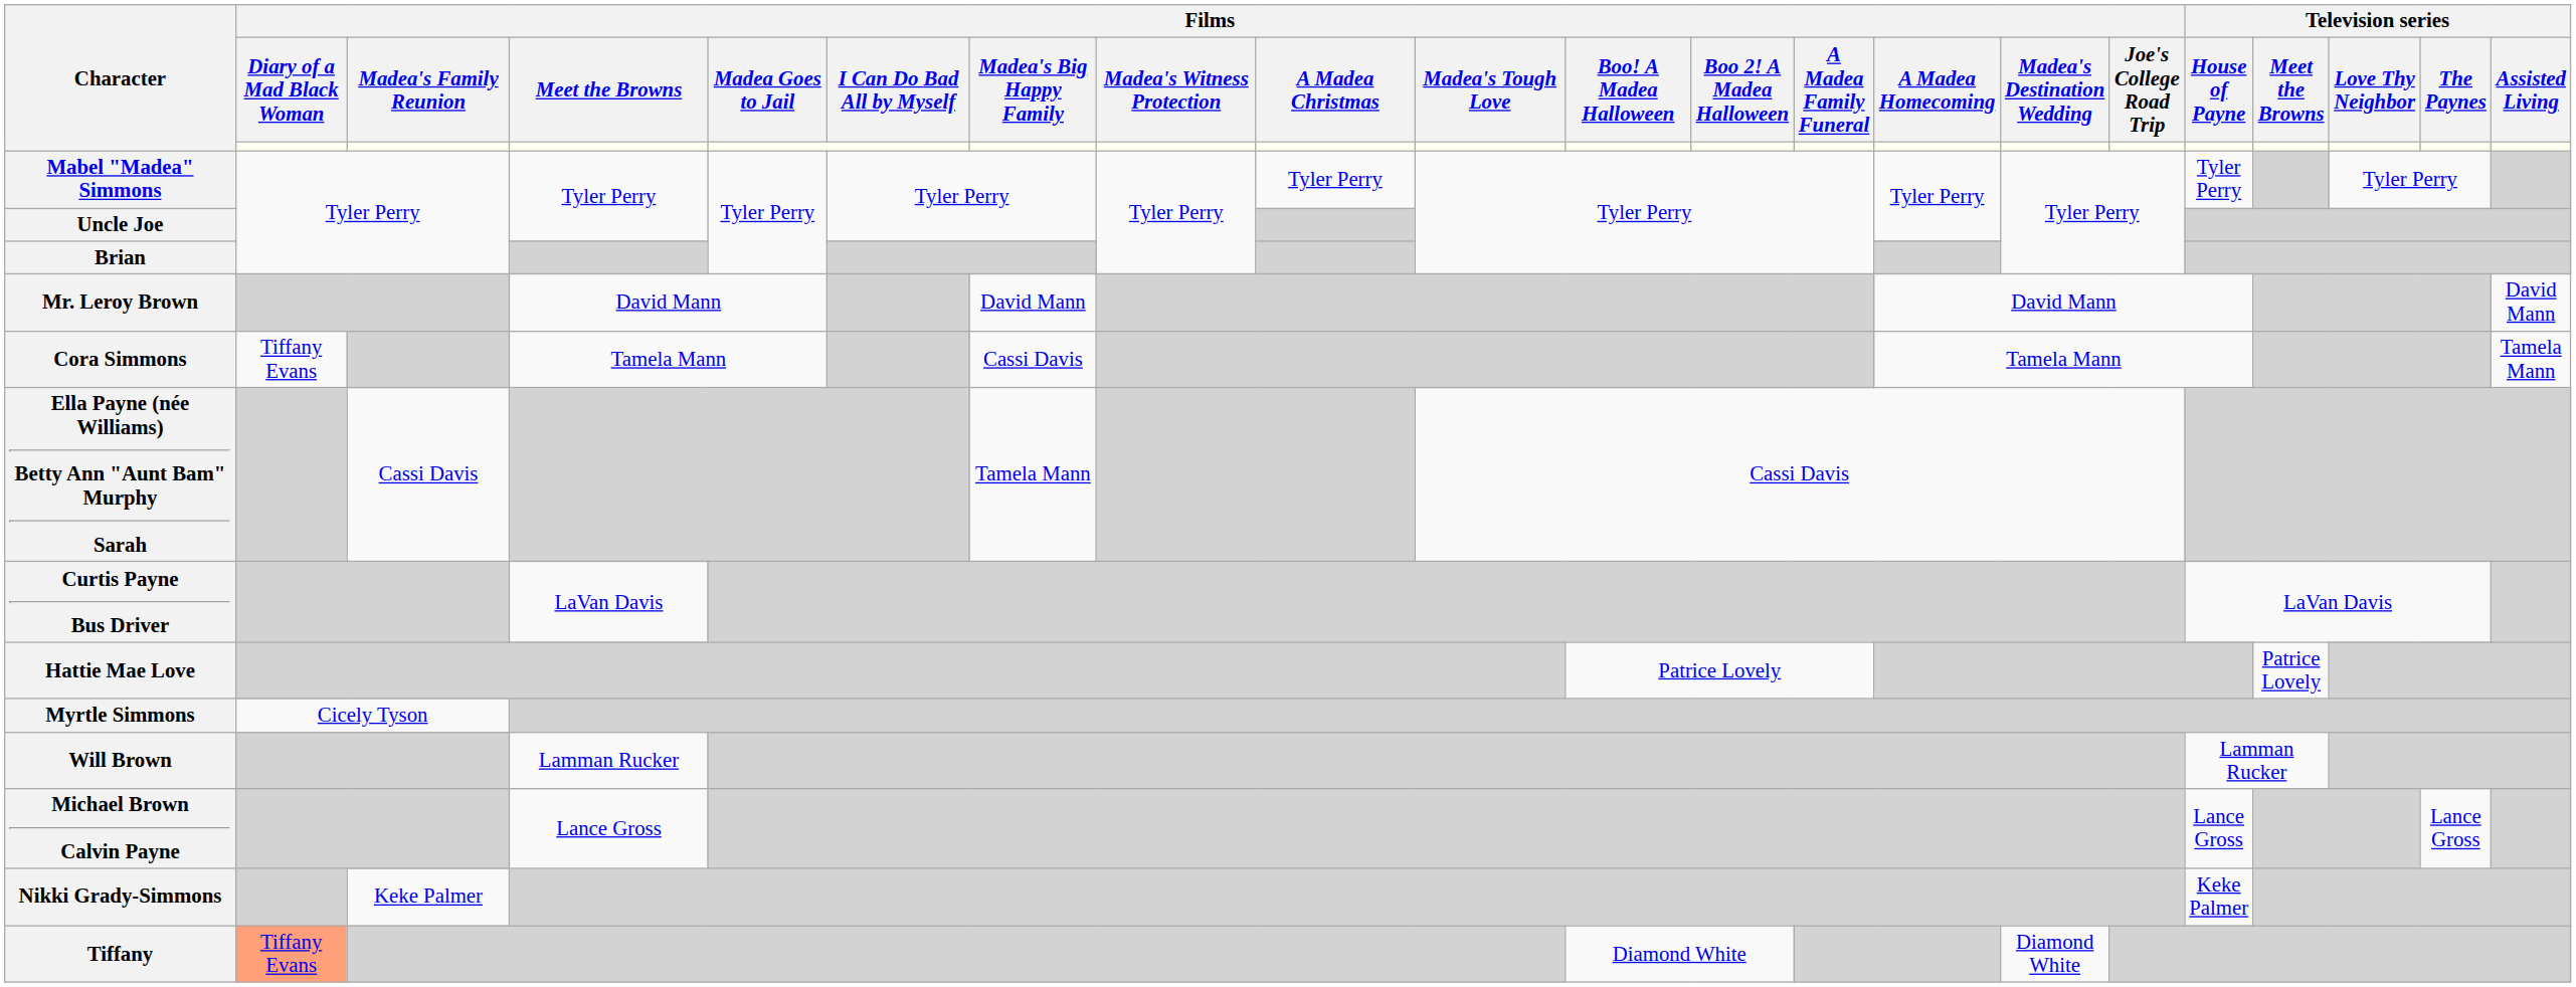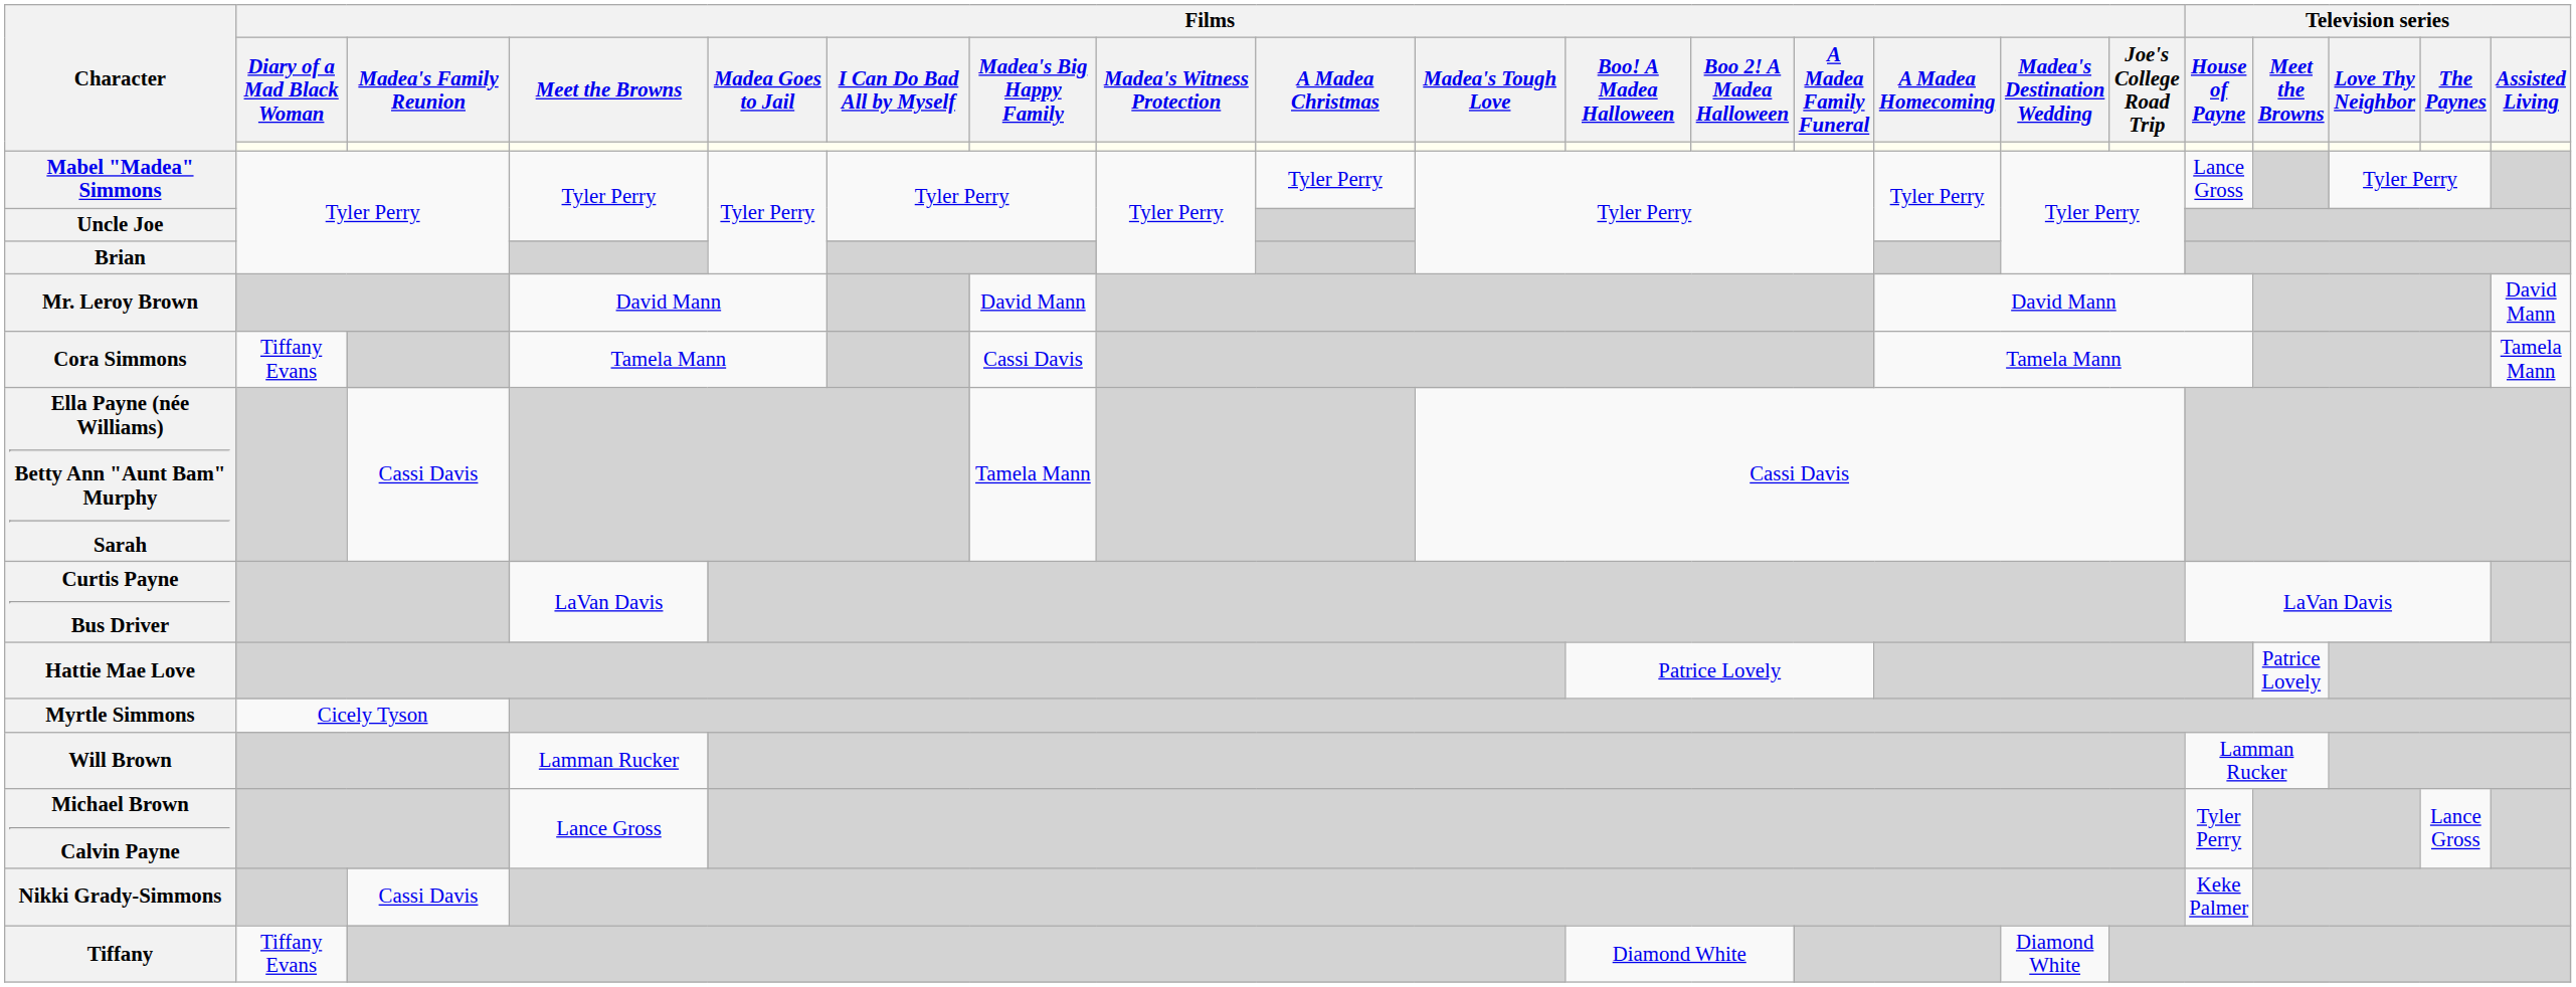Mabel "Madea" Simmons | Television series / House of Payne: Tyler Perry -> Lance Gross
Michael Brown Calvin Payne | Television series / House of Payne: Lance Gross -> Tyler Perry
Nikki Grady-Simmons | Films / Madea's Family Reunion: Keke Palmer -> Cassi Davis
Tiffany | Films / Diary of a Mad Black Woman: lightsalmon background -> no background
